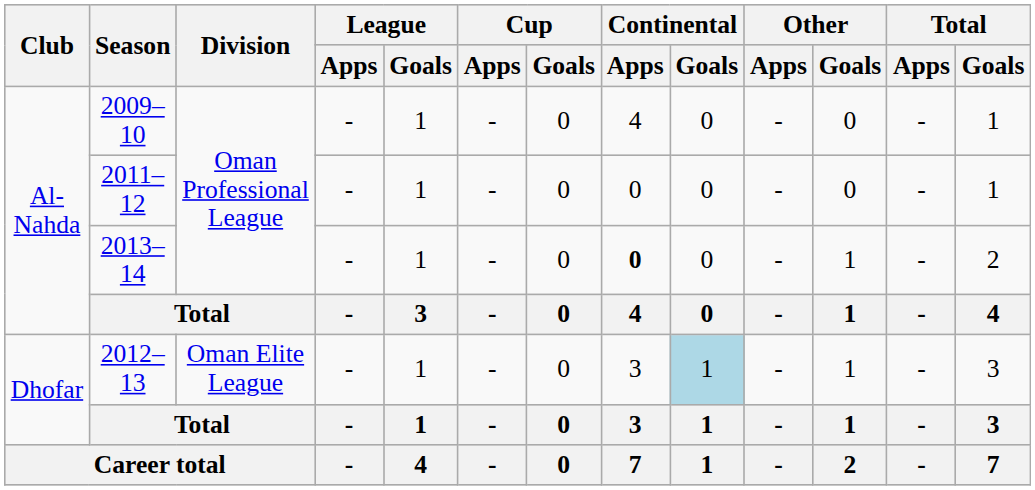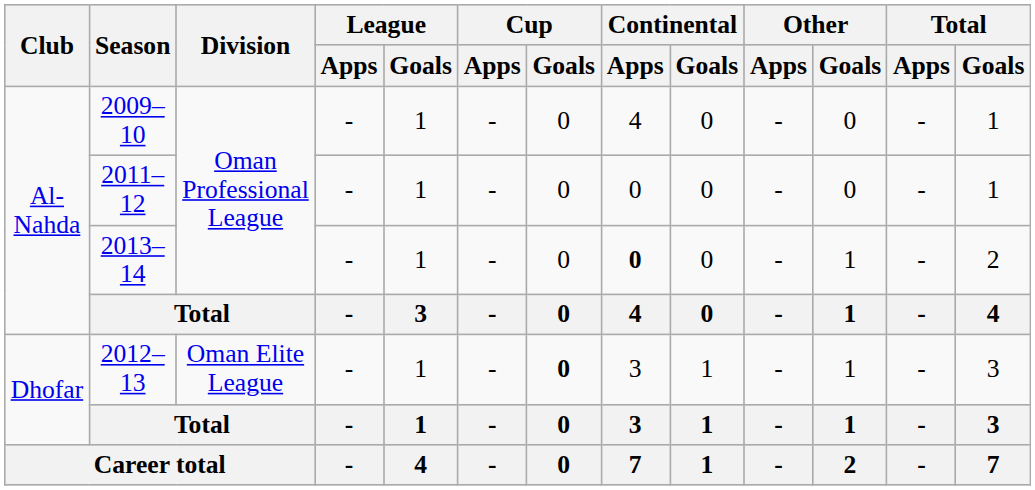2012–13 | Cup / Goals: normal -> bold
2012–13 | Continental / Goals: lightblue background -> no background
